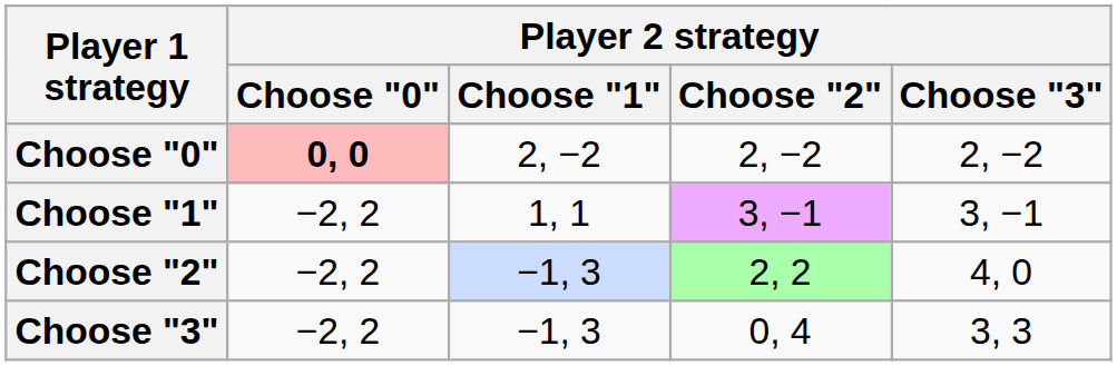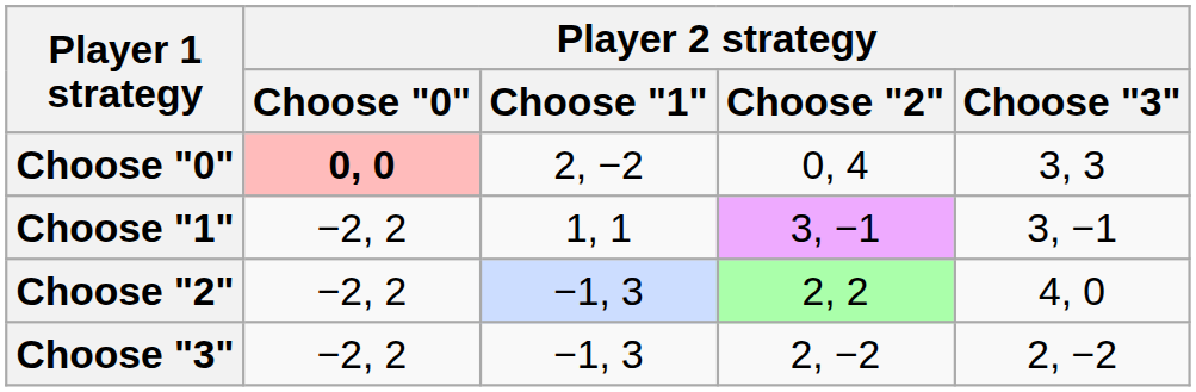row 3 | Player 2 strategy / Choose "2": 2, −2 -> 0, 4
row 3 | Player 2 strategy / Choose "3": 2, −2 -> 3, 3
row 6 | Player 2 strategy / Choose "2": 0, 4 -> 2, −2
row 6 | Player 2 strategy / Choose "3": 3, 3 -> 2, −2
